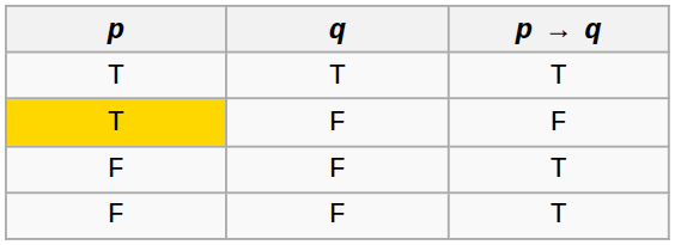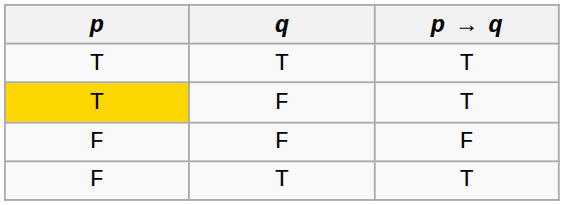row 3 | p → q: F -> T
row 4 | p → q: T -> F
row 5 | q: F -> T
